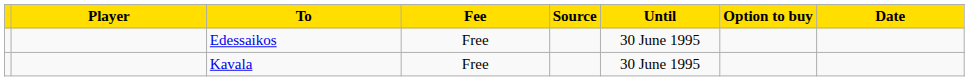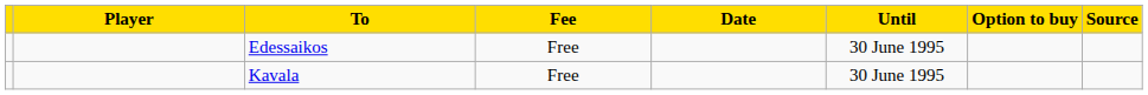columns swapped: Date <-> Source
